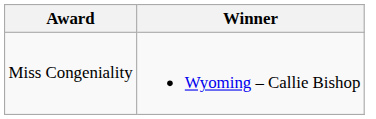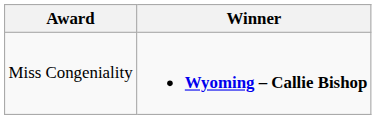Miss Congeniality | Winner: normal -> bold
